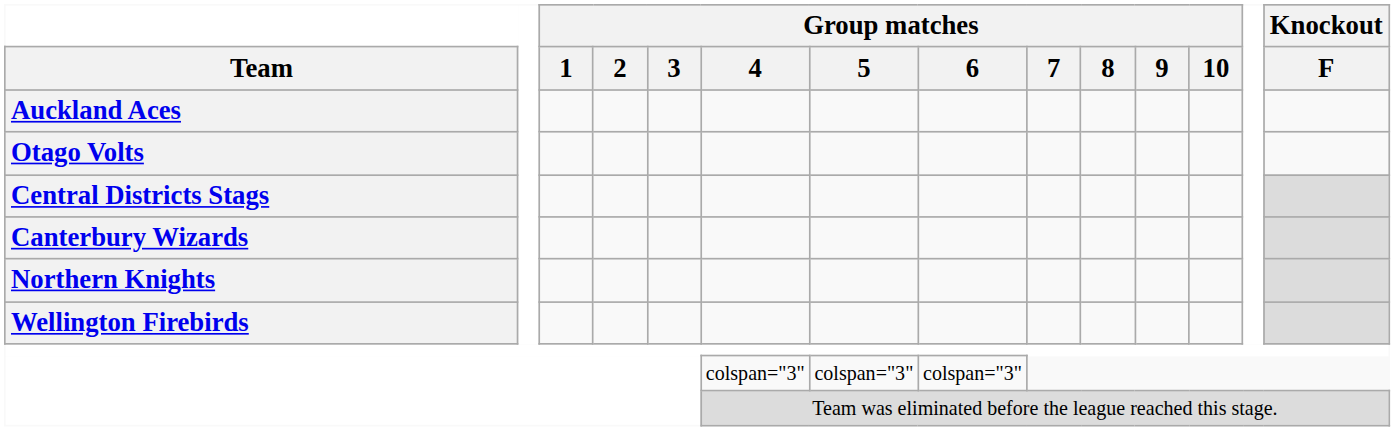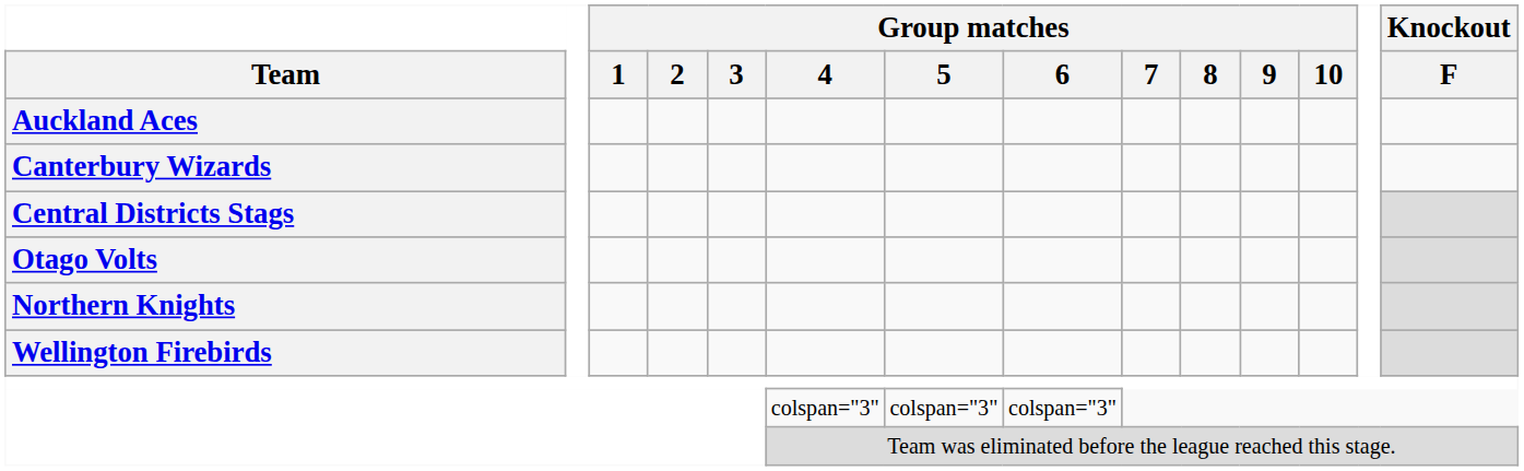row 4 | Team: Otago Volts -> Canterbury Wizards
row 6 | Team: Canterbury Wizards -> Otago Volts
